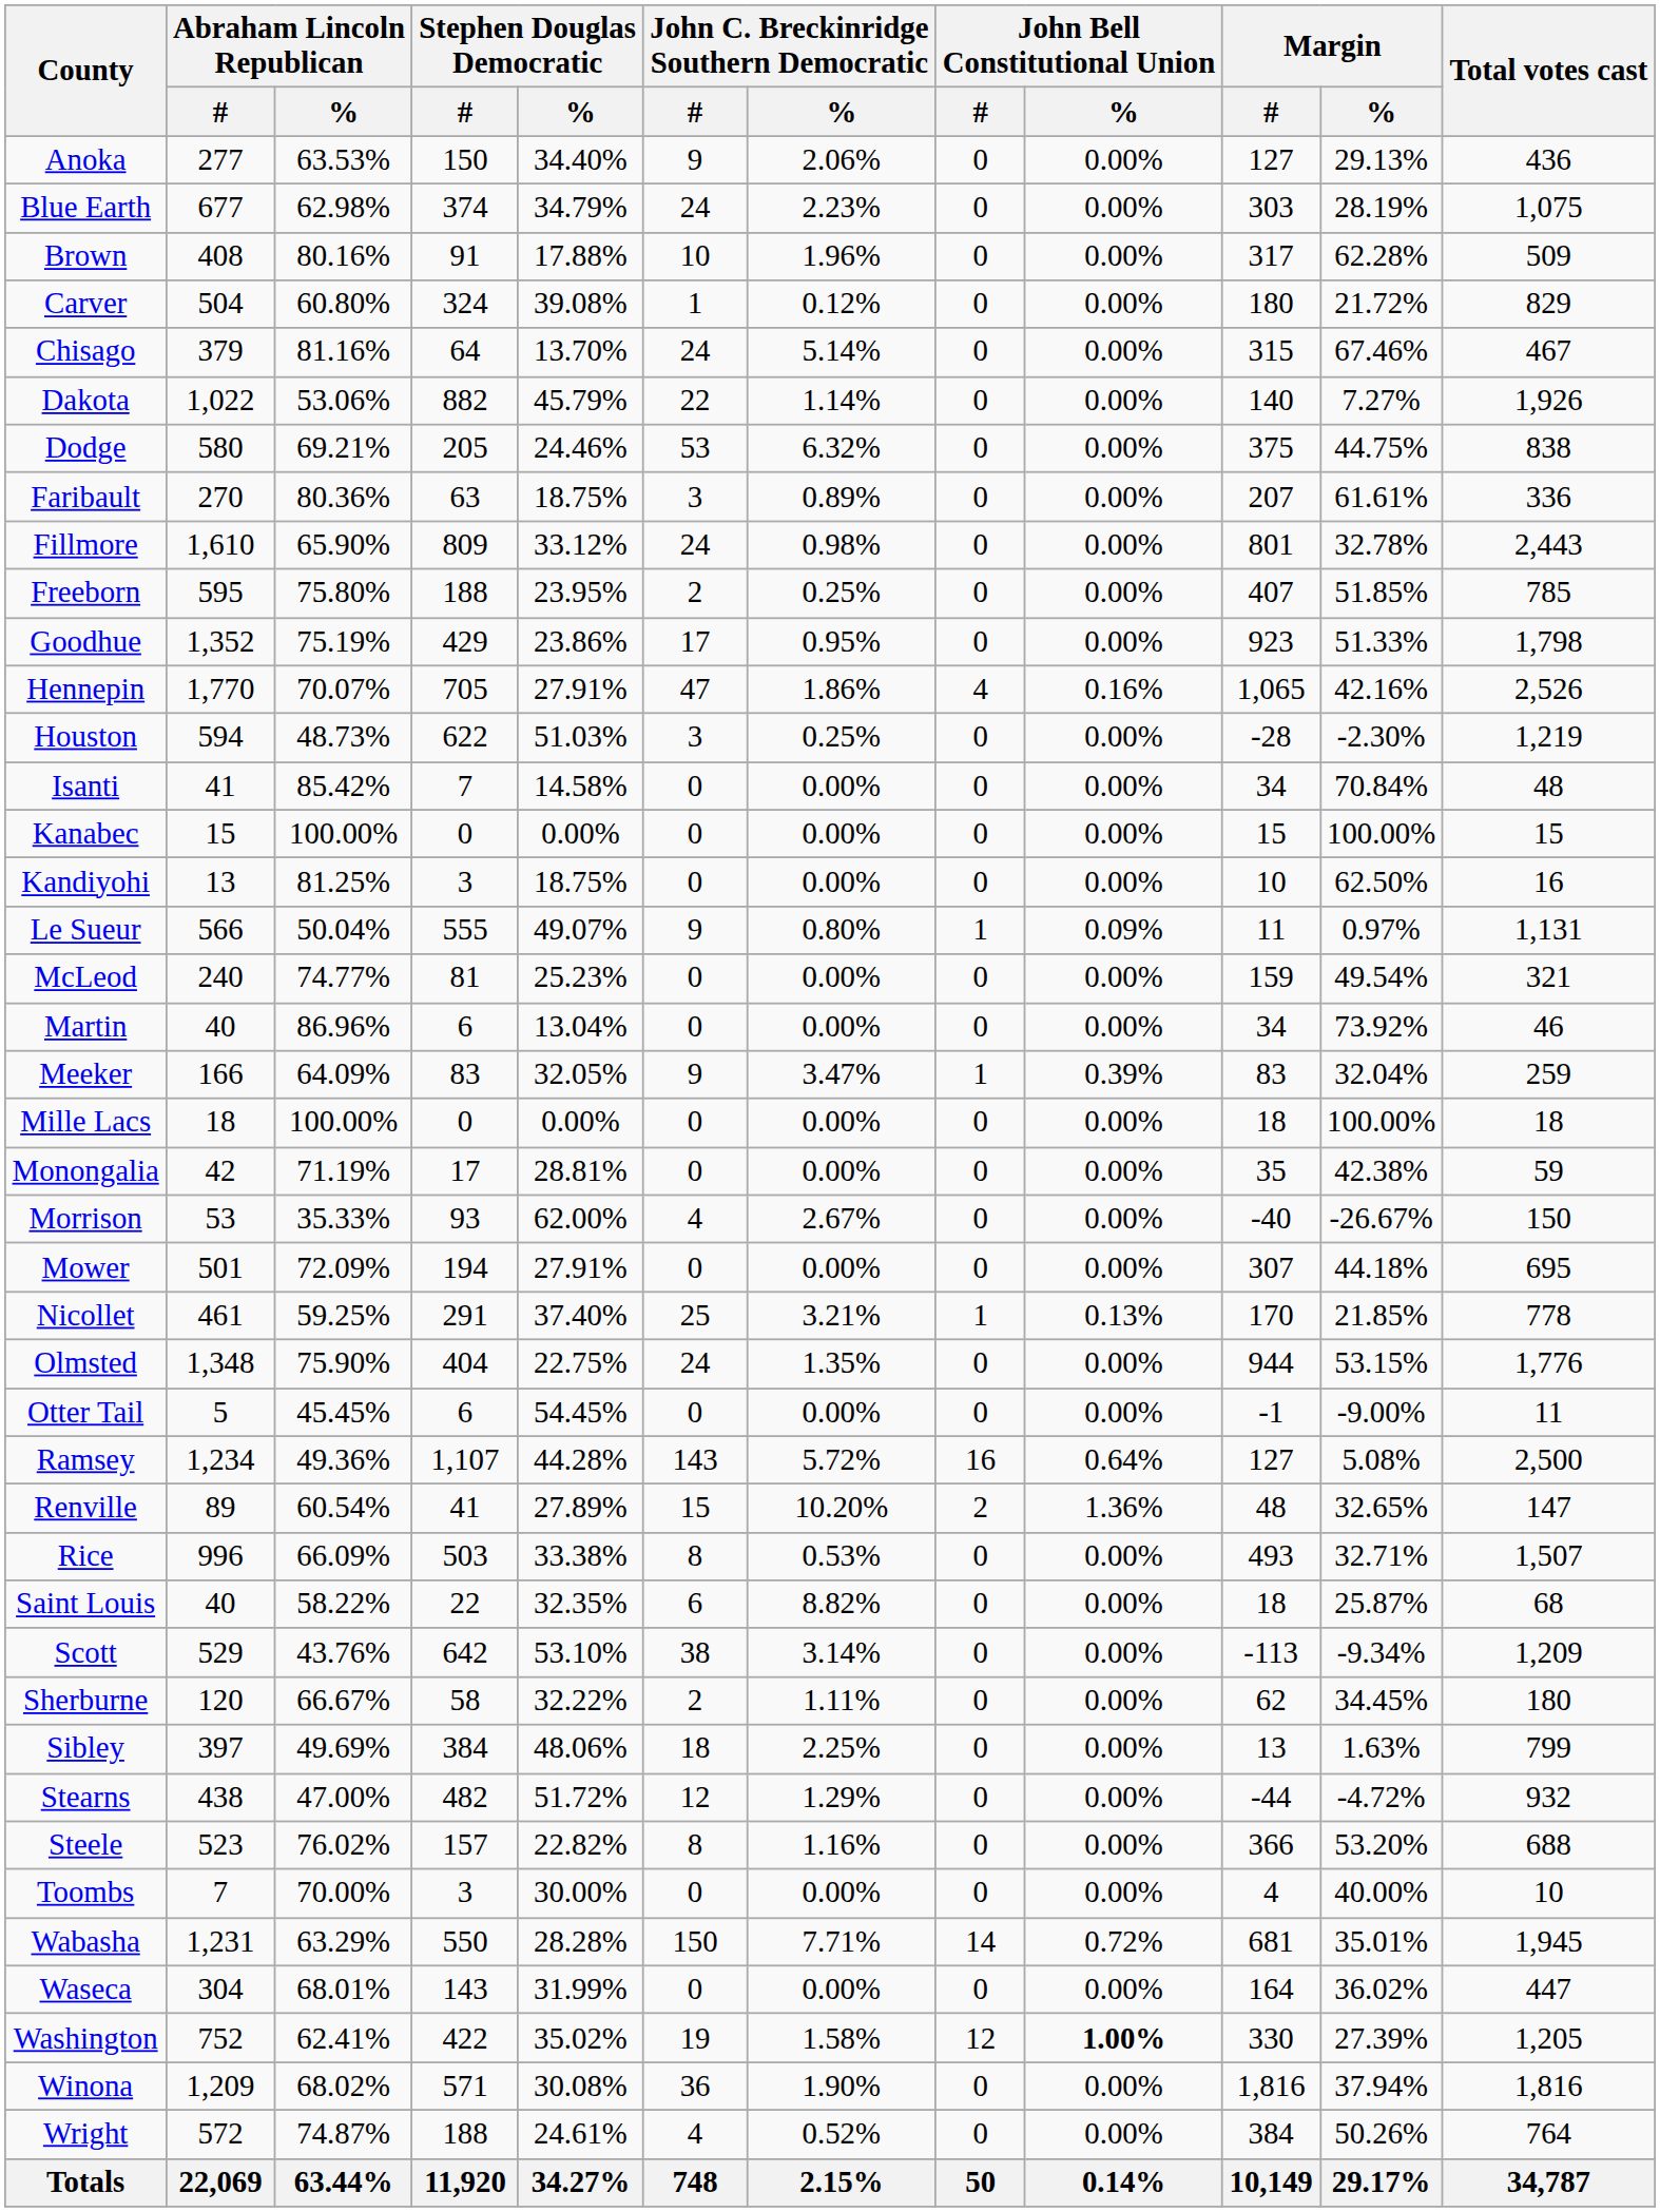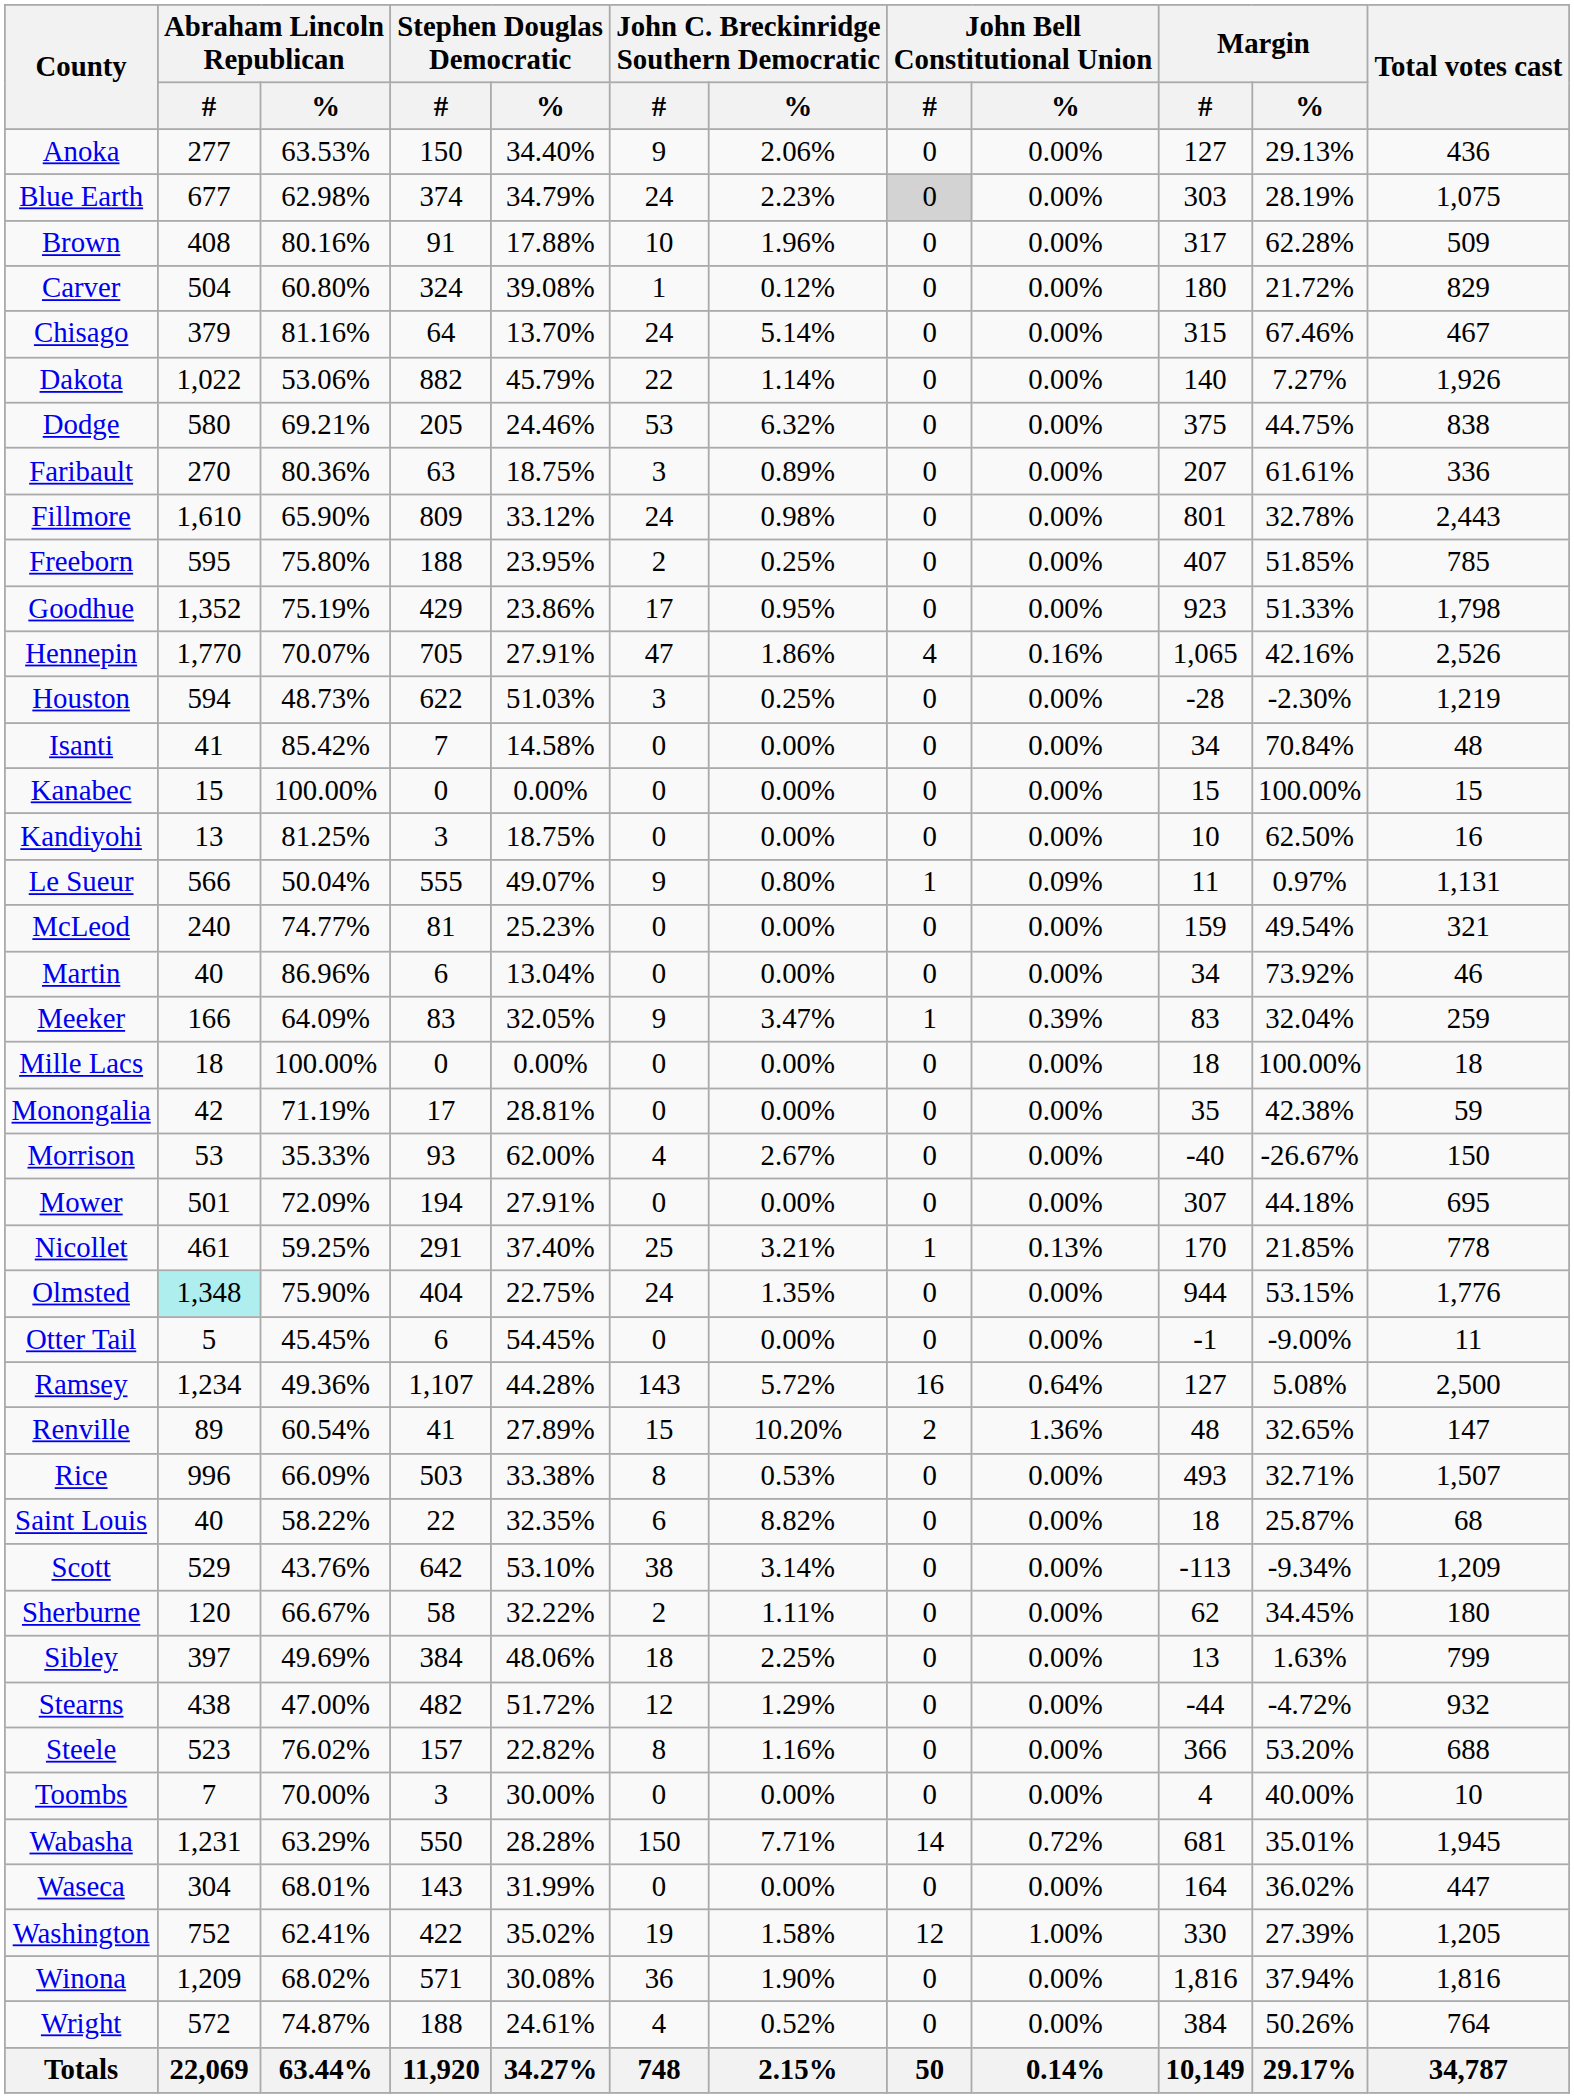Blue Earth | John Bell Constitutional Union / #: no background -> lightgrey background
Olmsted | Abraham Lincoln Republican / #: no background -> paleturquoise background
Washington | John Bell Constitutional Union / %: bold -> normal
